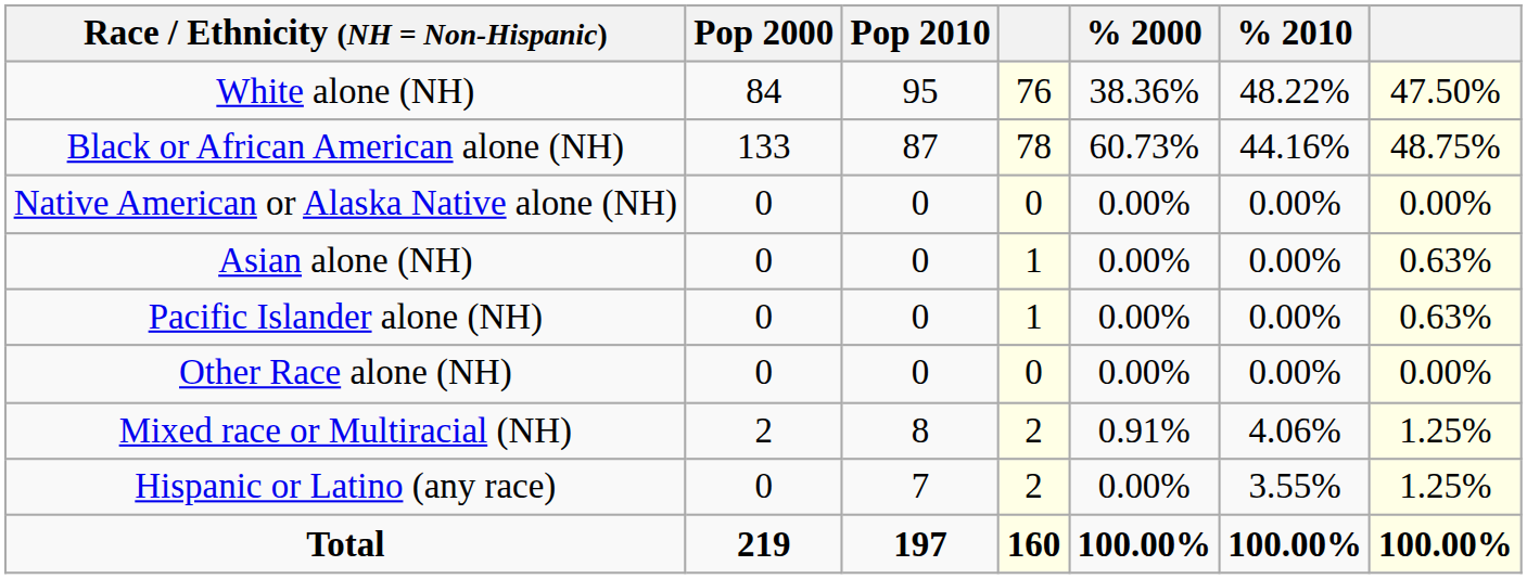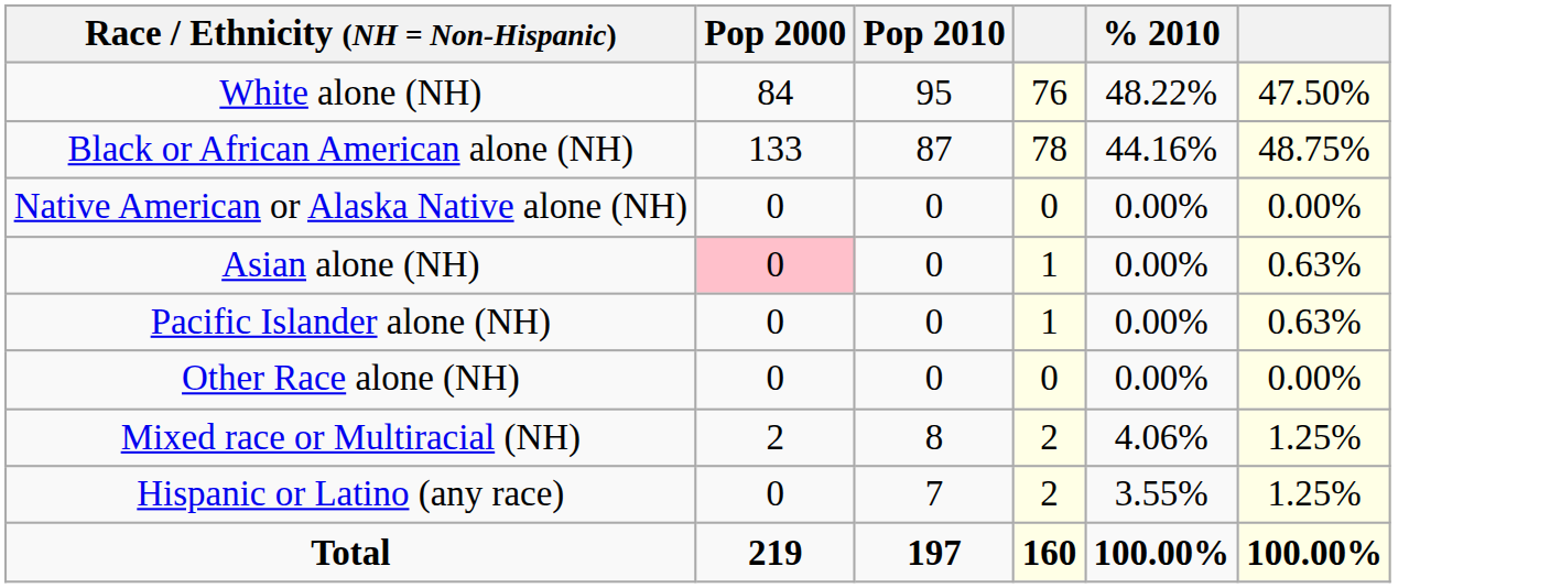- column: % 2000 | 38.36% | 60.73% | 0.00% | 0.00% | 0.00% | 0.00% | 0.91% | 0.00% | 100.00%
Asian alone (NH) | Pop 2000: no background -> pink background
